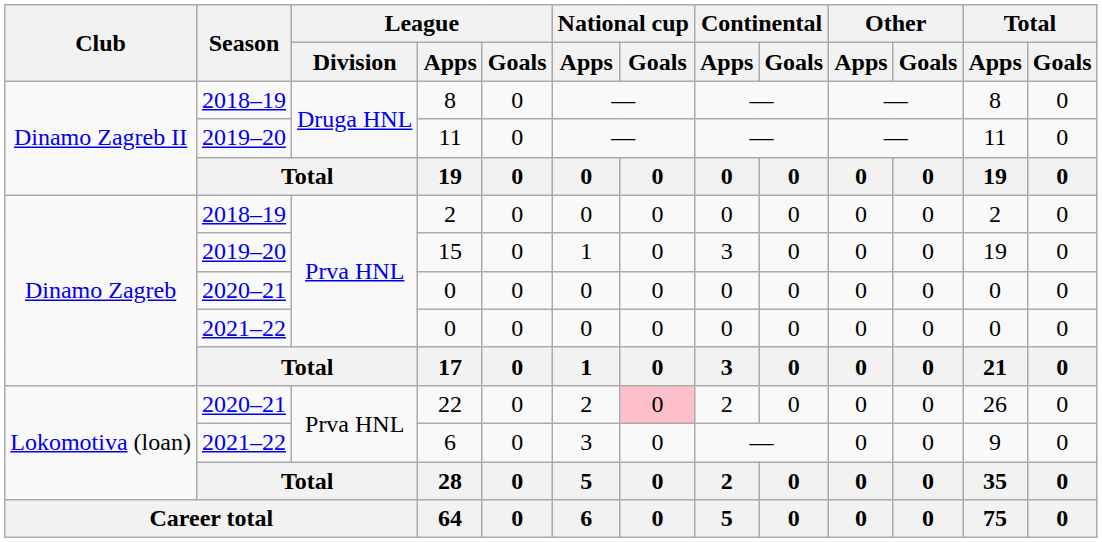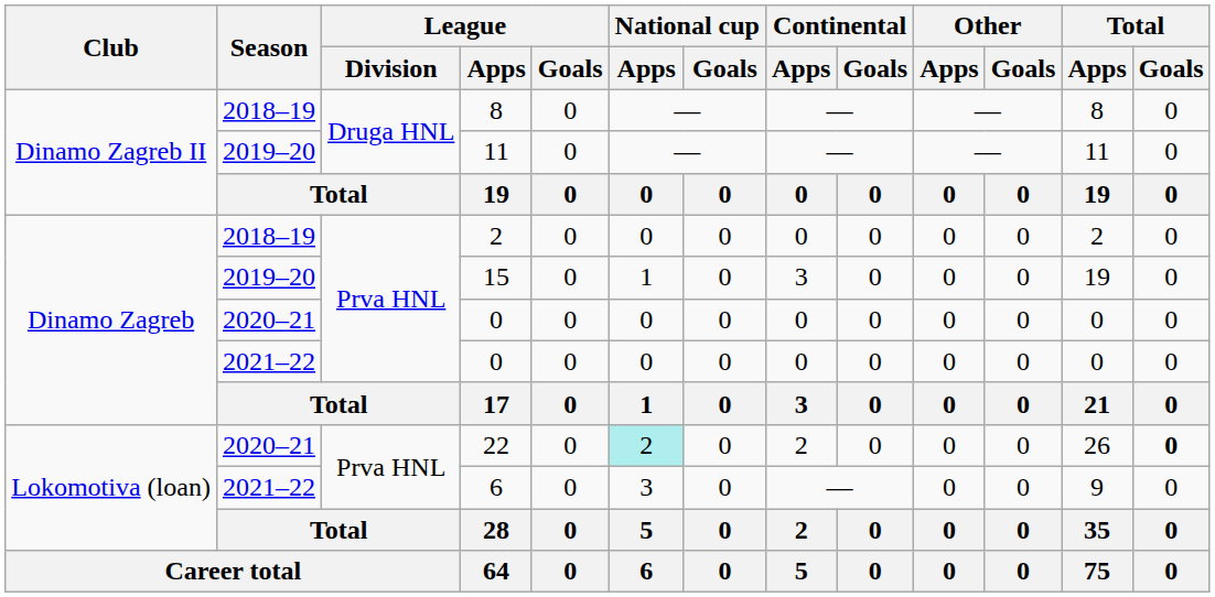22 | National cup / Apps: no background -> paleturquoise background
22 | National cup / Goals: pink background -> no background
22 | Total / Goals: normal -> bold
